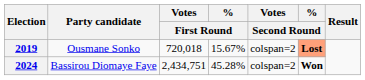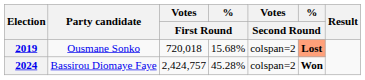2019 | % / First Round: 15.67% -> 15.68%
2024 | Votes / First Round: 2,434,751 -> 2,424,757
